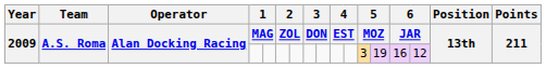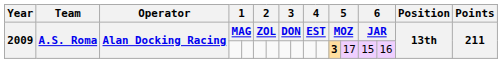row 3 | column 12: normal -> bold
row 3 | column 13: 19 -> 17
row 3 | column 14: 16 -> 15
row 3 | column 15: 12 -> 16
